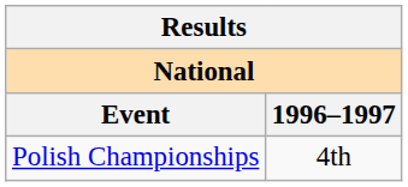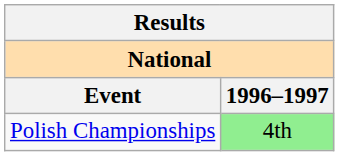Polish Championships | 1996–1997: no background -> lightgreen background
